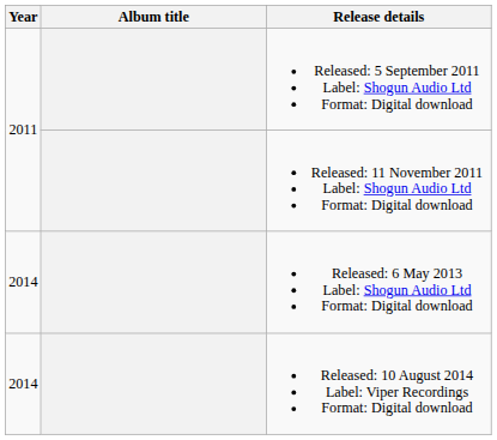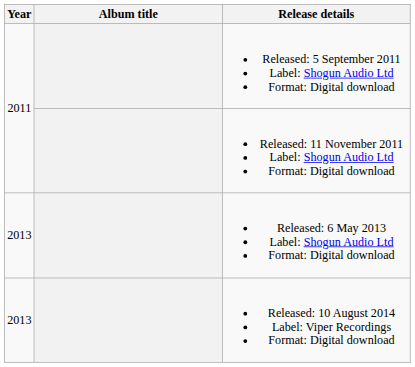row 4 | Year: 2014 -> 2013
row 5 | Year: 2014 -> 2013
